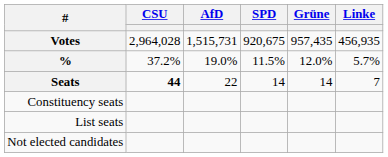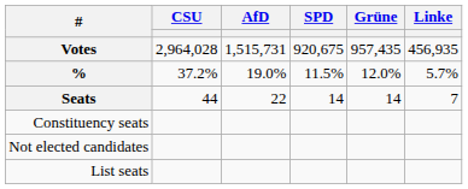Seats | CSU: bold -> normal
rows swapped: List seats <-> Not elected candidates
